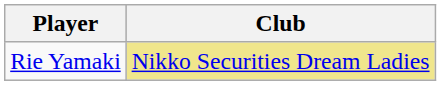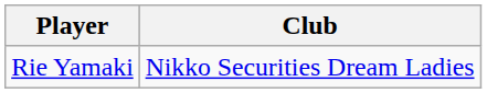Rie Yamaki | Club: khaki background -> no background
